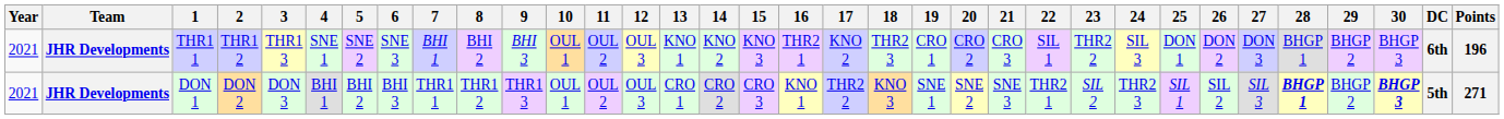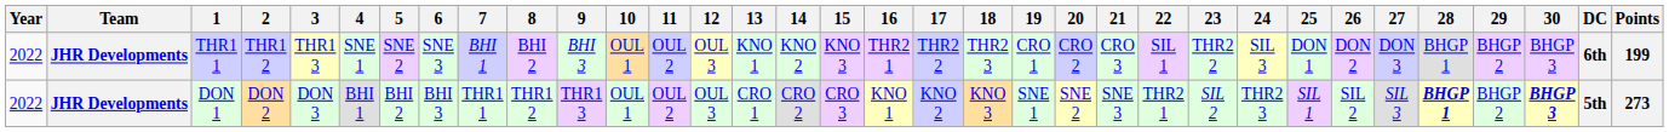row 2 | Year: 2021 -> 2022
row 2 | 17: KNO 2 -> THR2 2
row 2 | Points: 196 -> 199
row 3 | Year: 2021 -> 2022
row 3 | 17: THR2 2 -> KNO 2
row 3 | Points: 271 -> 273
